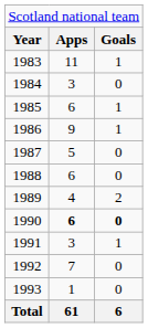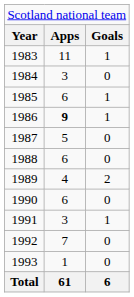1986 | column 2: normal -> bold
1990 | column 2: bold -> normal
1990 | column 3: bold -> normal
